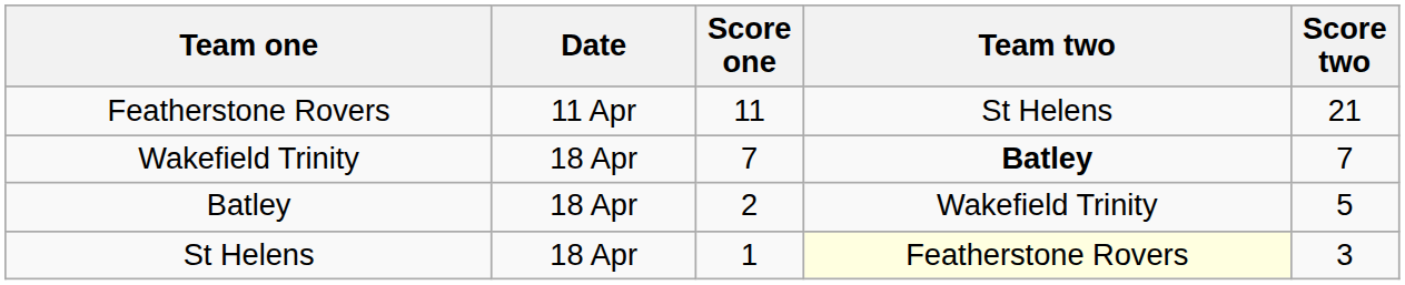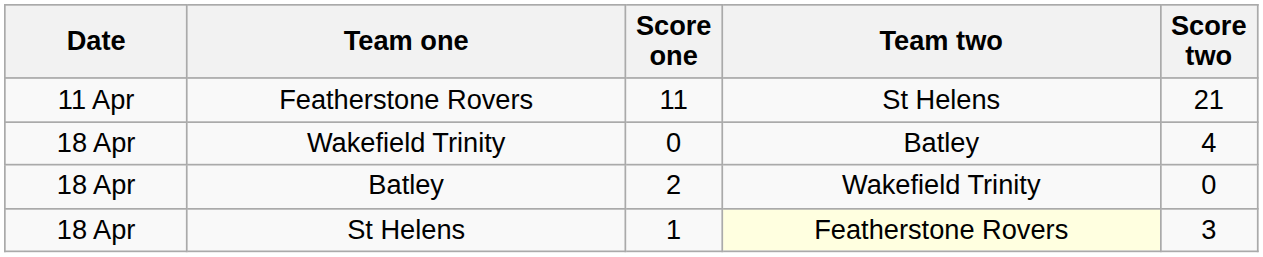columns swapped: Date <-> Team one
row 3 | Score one: 7 -> 0
row 3 | Team two: bold -> normal
row 3 | Score two: 7 -> 4
row 4 | Score two: 5 -> 0
